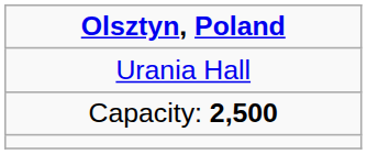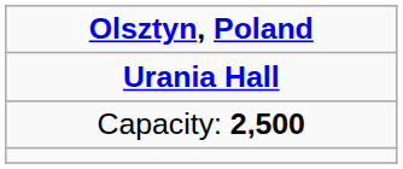row 2 | column 1: normal -> bold
